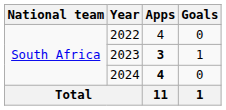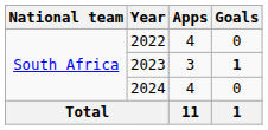2023 | Apps: bold -> normal
2023 | Goals: normal -> bold
2024 | Apps: bold -> normal
